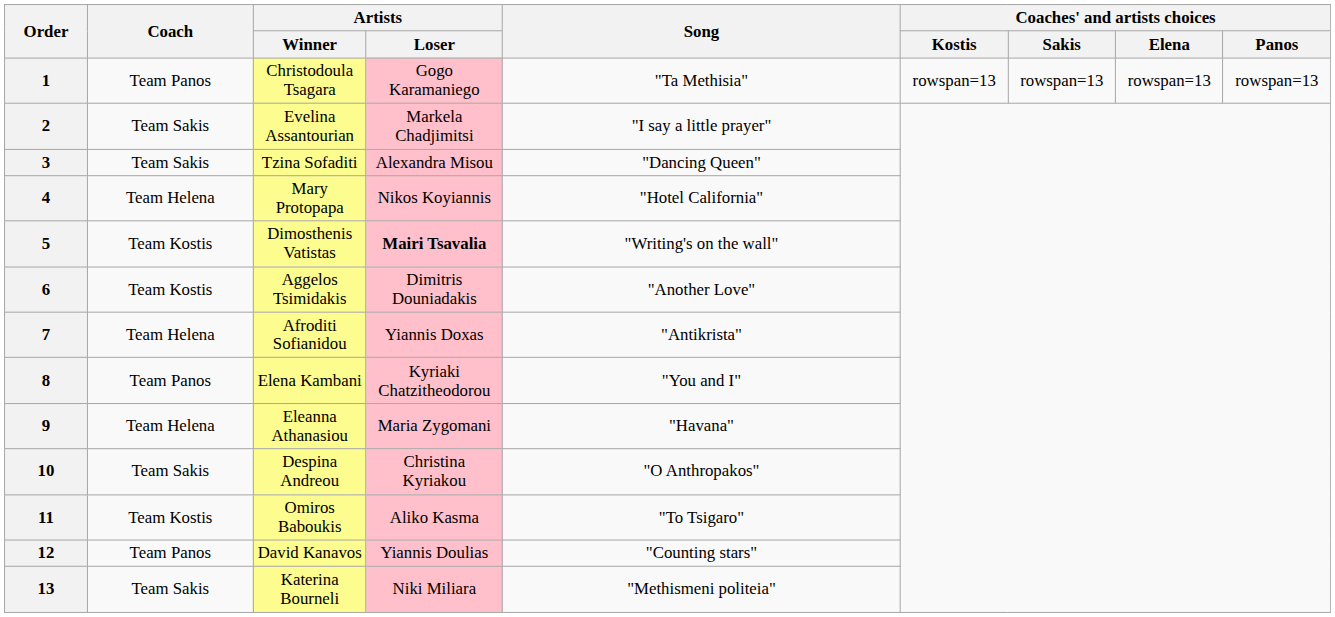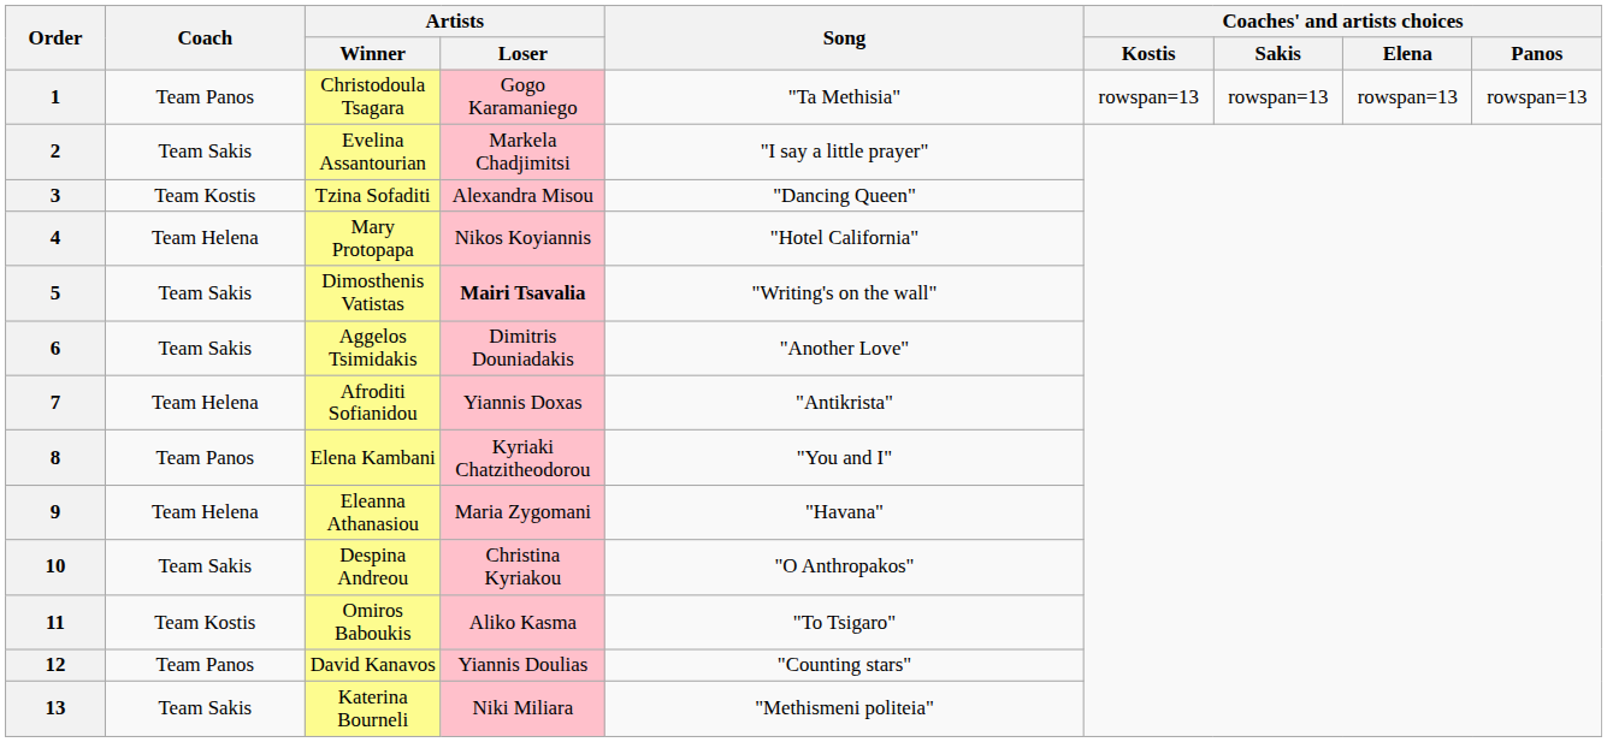3 | Coach: Team Sakis -> Team Kostis
5 | Coach: Team Kostis -> Team Sakis
6 | Coach: Team Kostis -> Team Sakis
